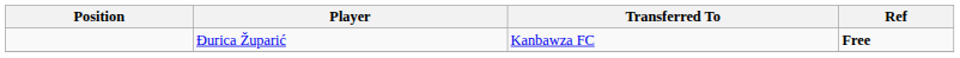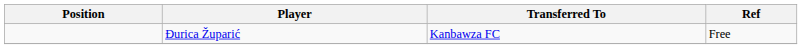Đurica Župarić | Ref: bold -> normal
